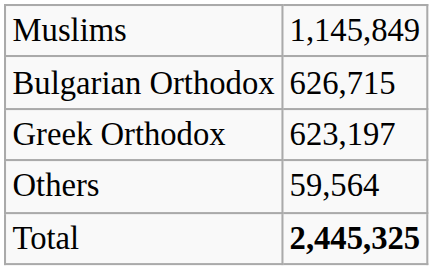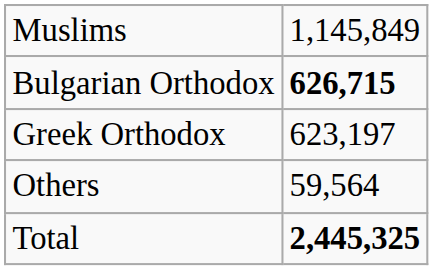Bulgarian Orthodox | column 2: normal -> bold
